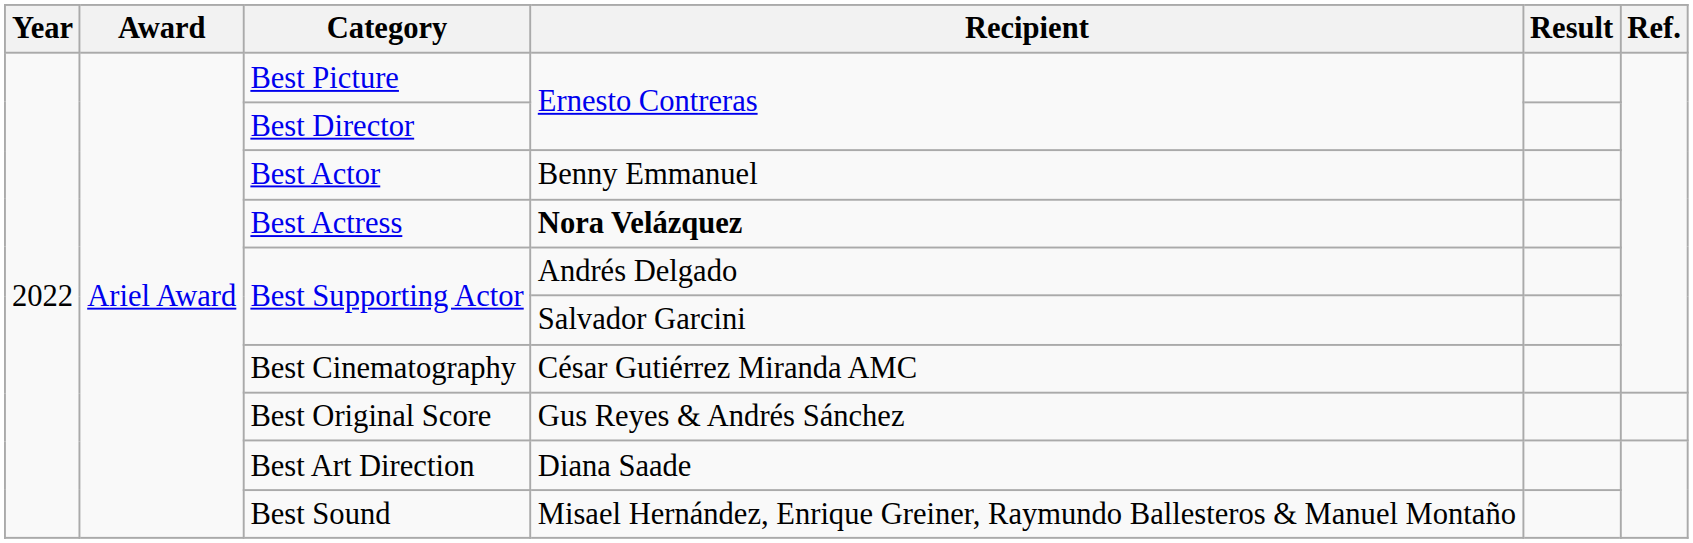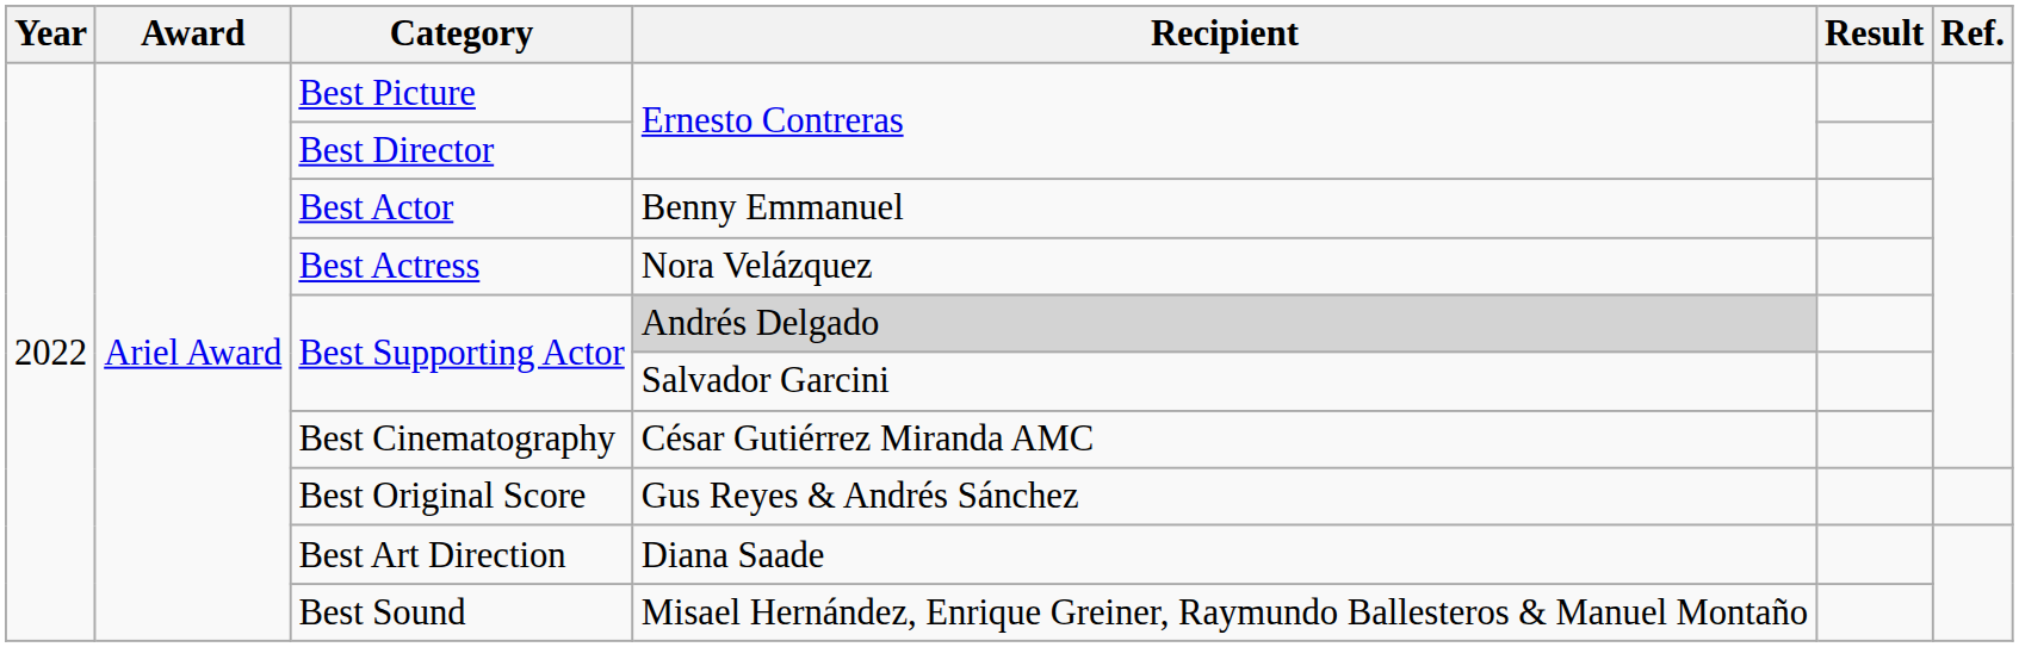Best Actress | Recipient: bold -> normal
Best Supporting Actor / Andrés Delgado | Recipient: no background -> lightgrey background
